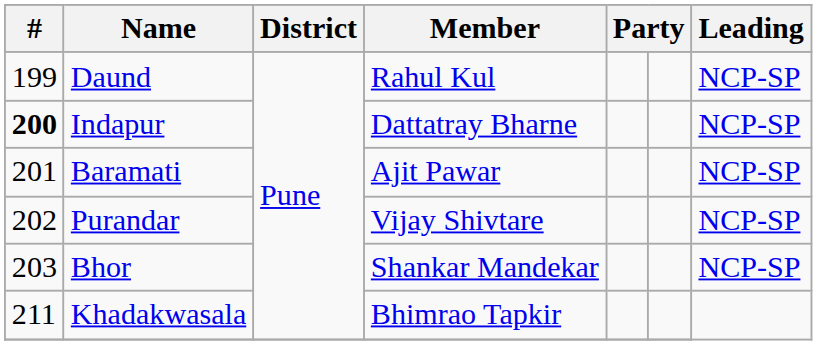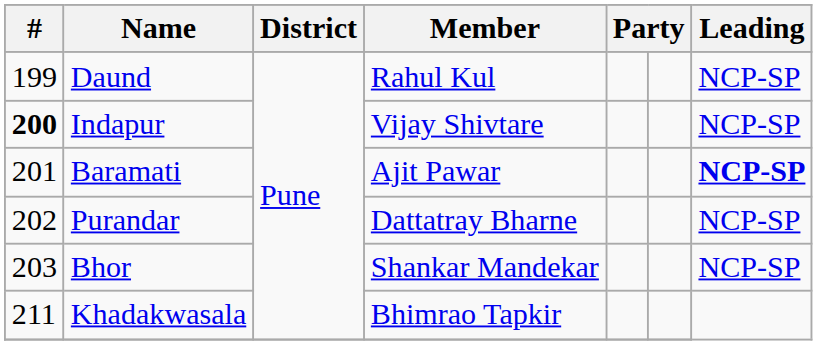Indapur | Member: Dattatray Bharne -> Vijay Shivtare
Baramati | column 7: normal -> bold
Purandar | Member: Vijay Shivtare -> Dattatray Bharne
